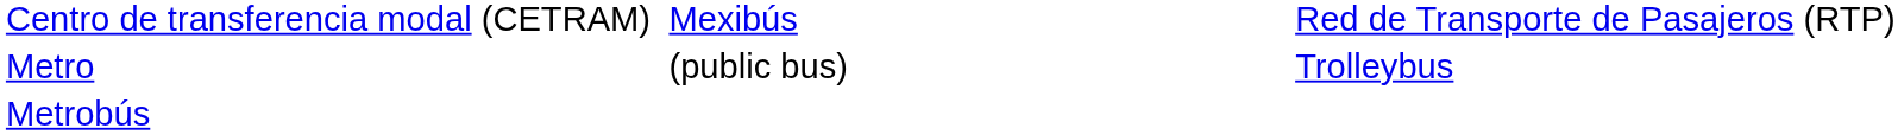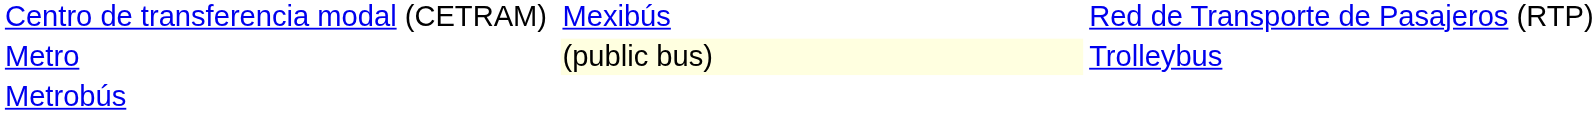Metro | column 2: no background -> lightyellow background
